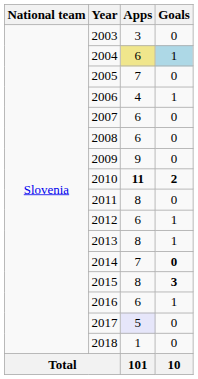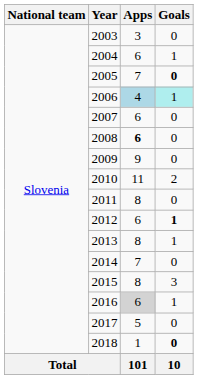2004 | Apps: khaki background -> no background
2004 | Goals: lightblue background -> no background
2005 | Goals: normal -> bold
2006 | Apps: no background -> lightblue background
2006 | Goals: no background -> paleturquoise background
2008 | Apps: normal -> bold
2010 | Apps: bold -> normal
2010 | Goals: bold -> normal
2012 | Goals: normal -> bold
2014 | Goals: bold -> normal
2015 | Goals: bold -> normal
2016 | Apps: no background -> lightgrey background
2017 | Apps: lavender background -> no background
2018 | Goals: normal -> bold
